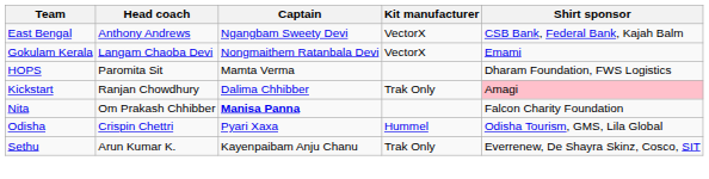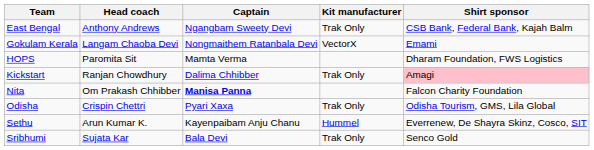East Bengal | Kit manufacturer: VectorX -> Trak Only
Odisha | Kit manufacturer: Hummel -> Trak Only
Sethu | Kit manufacturer: Trak Only -> Hummel
+ row: Sribhumi | Sujata Kar | Bala Devi | Trak Only | Senco Gold
